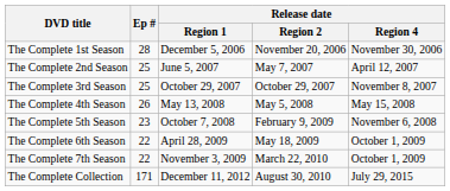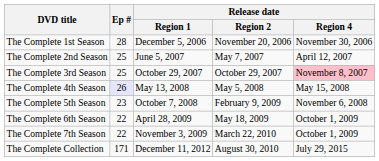The Complete 3rd Season | Release date / Region 4: no background -> pink background
The Complete 4th Season | Ep #: no background -> lavender background
